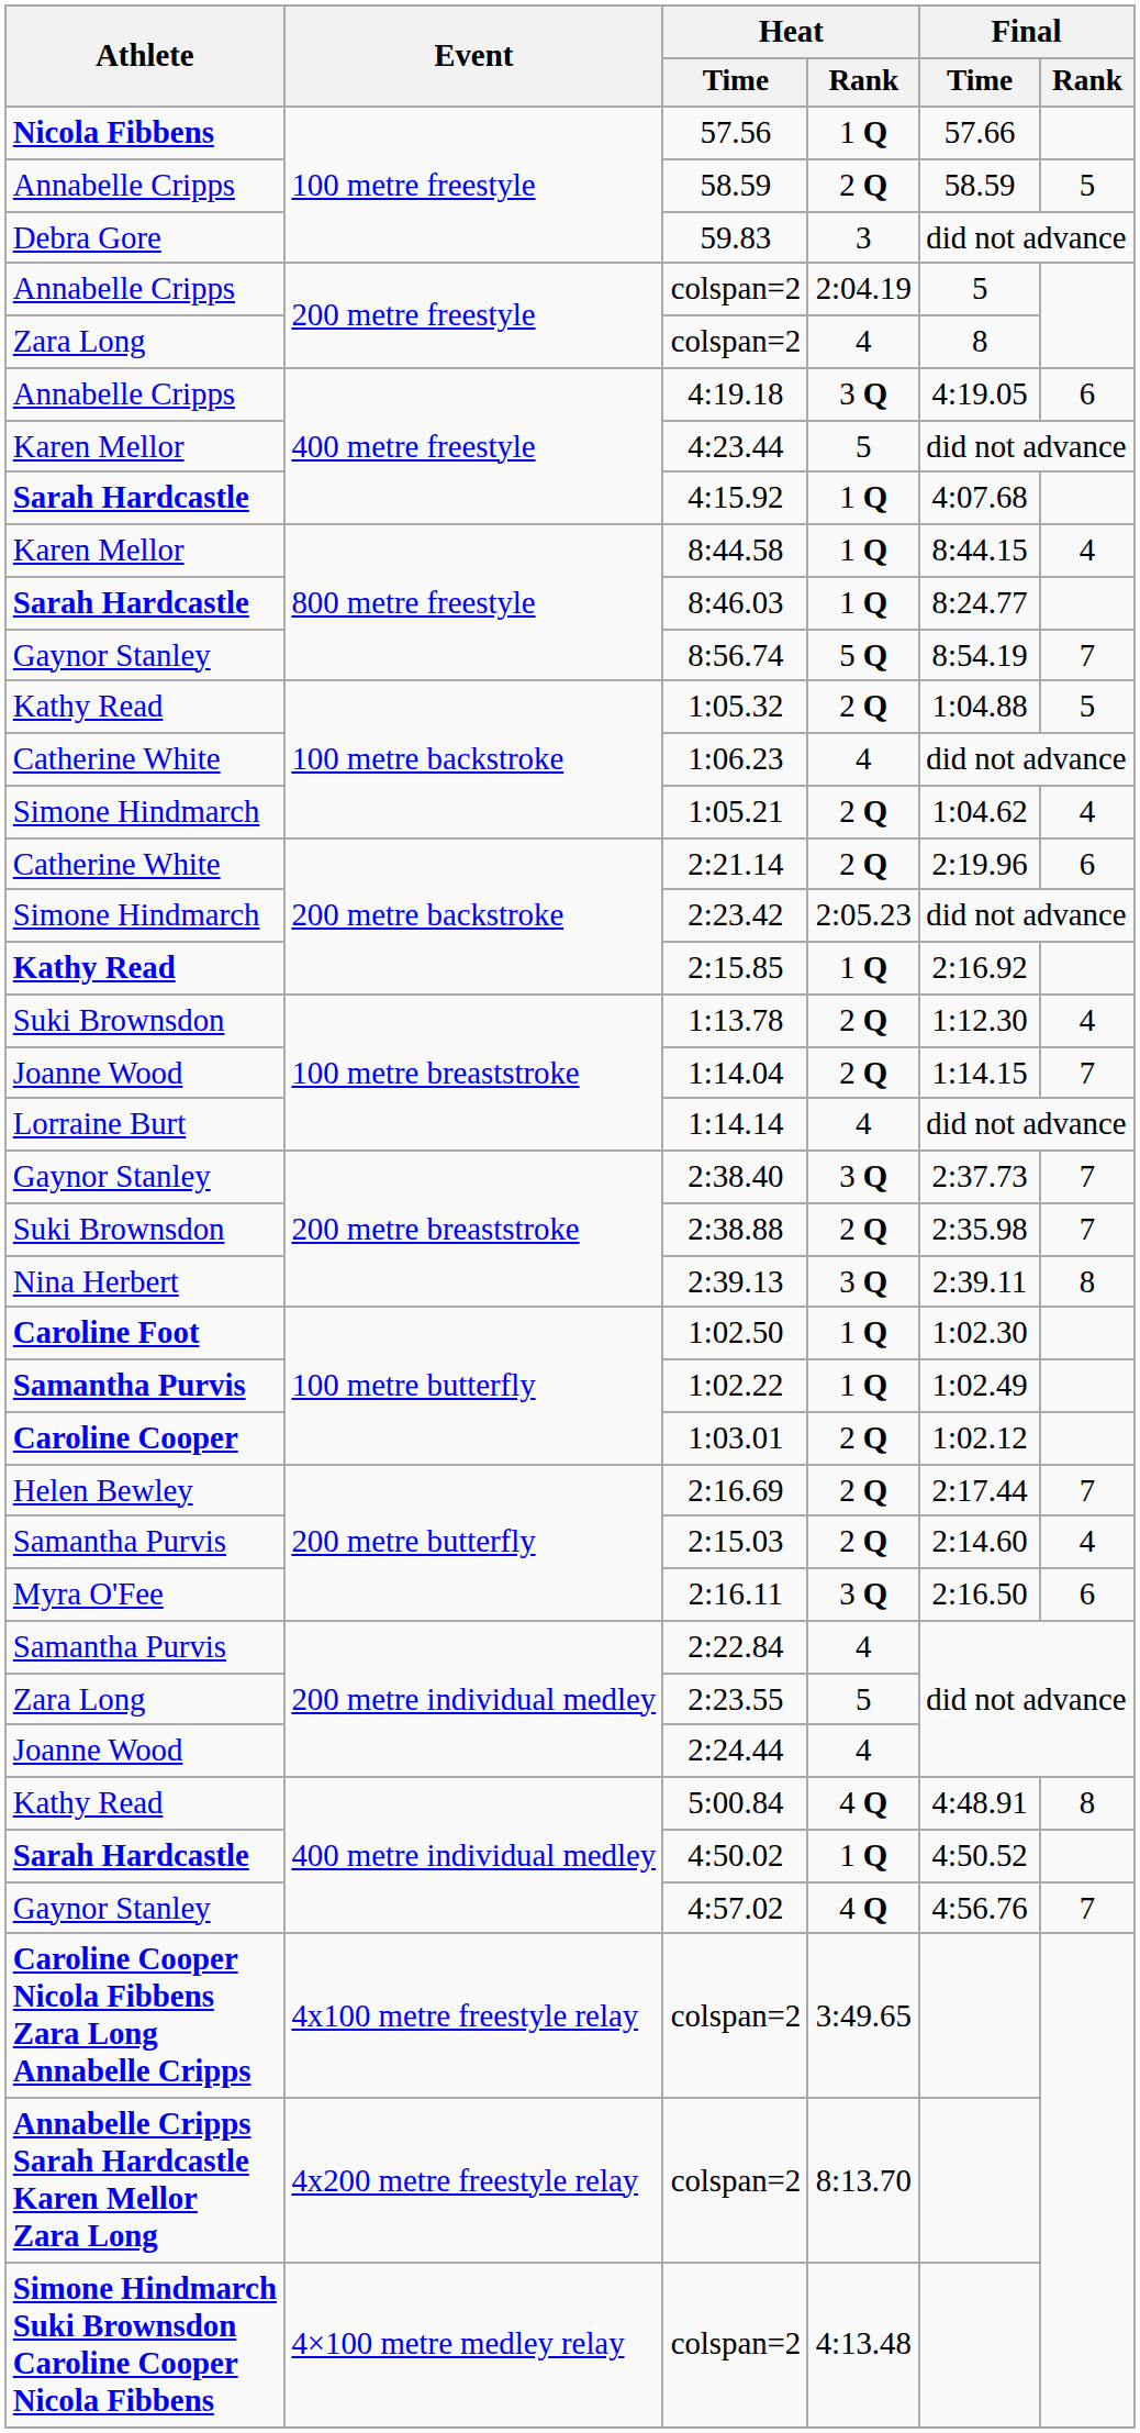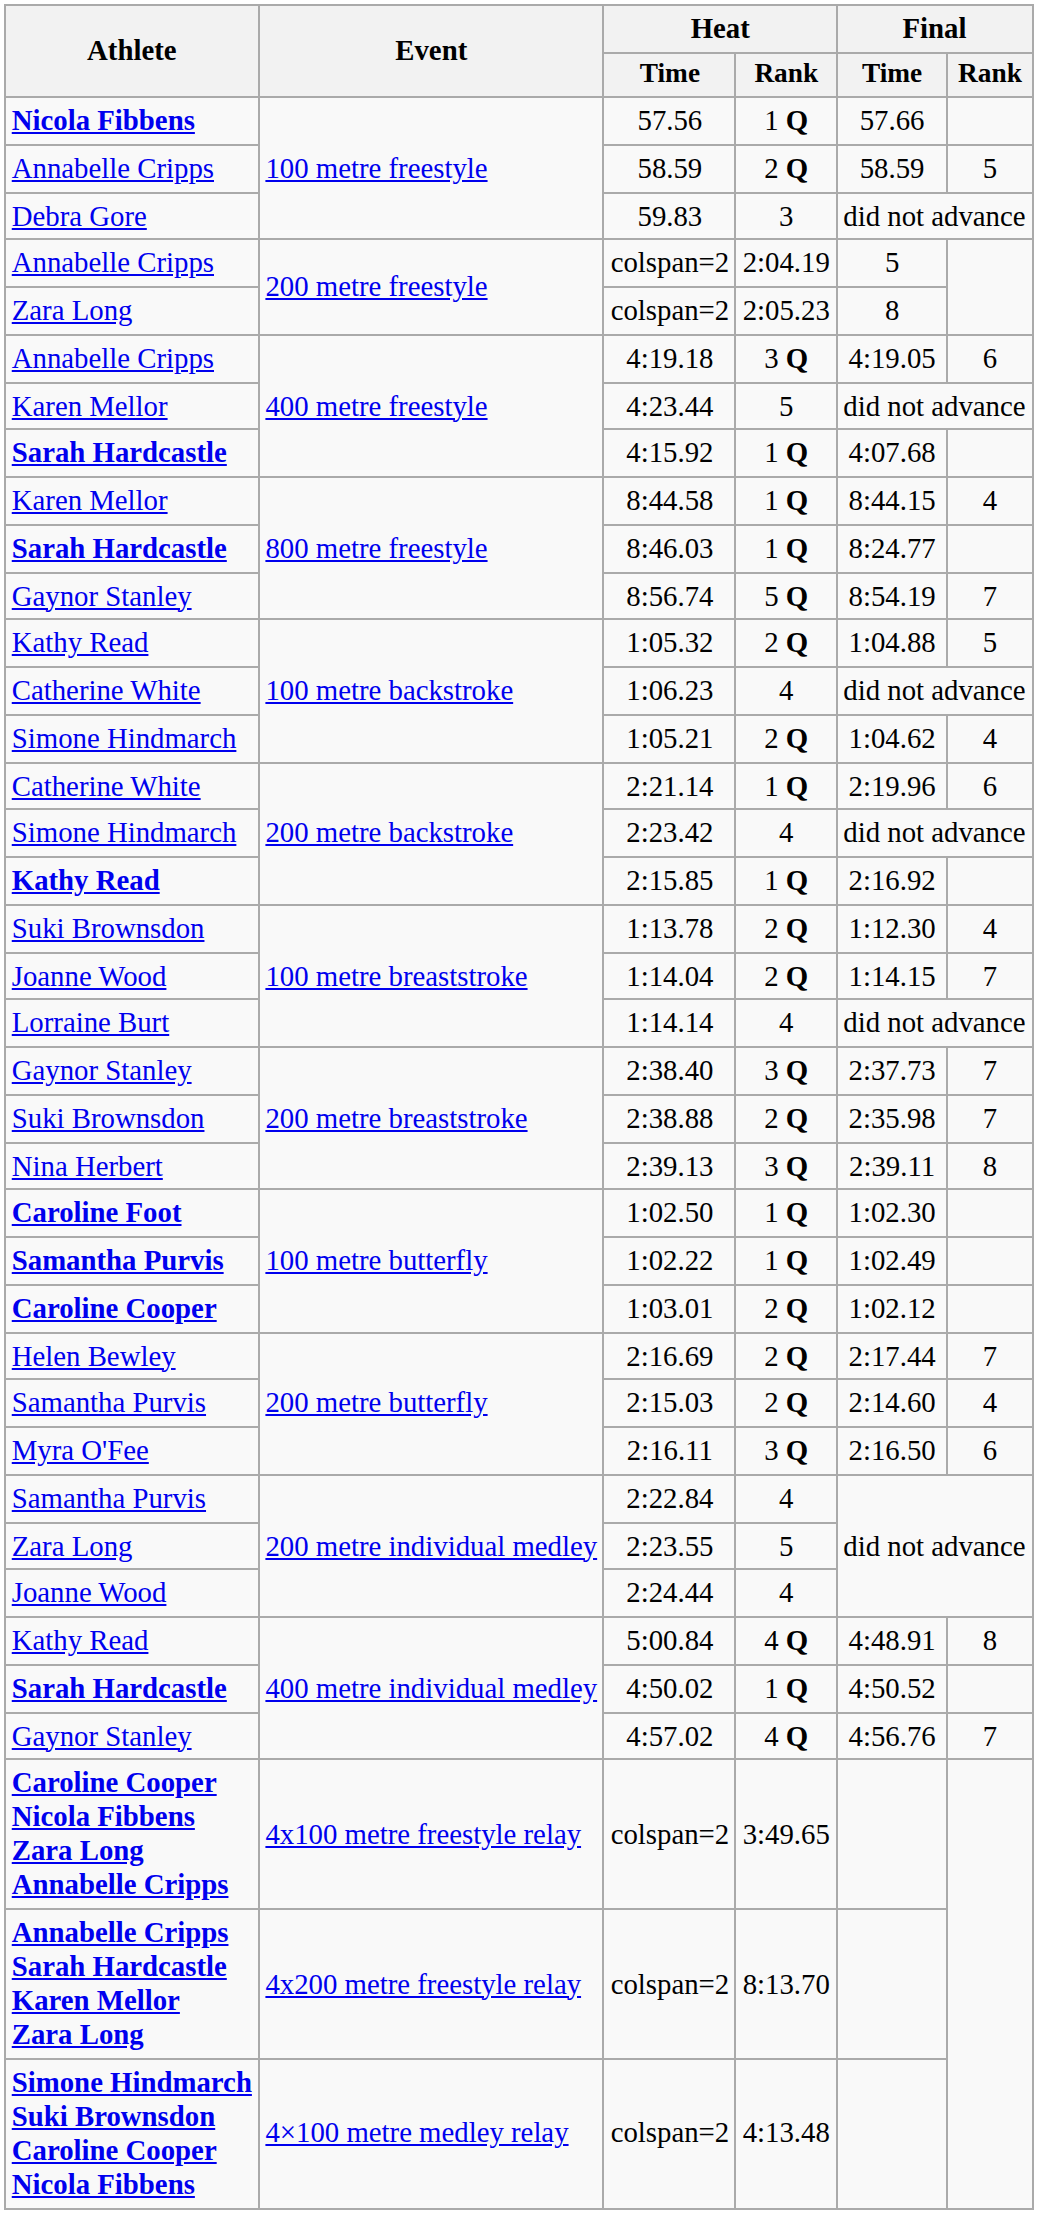Zara Long / colspan=2 | Heat / Rank: 4 -> 2:05.23
2:21.14 | Heat / Rank: 2 Q -> 1 Q
2:23.42 | Heat / Rank: 2:05.23 -> 4
